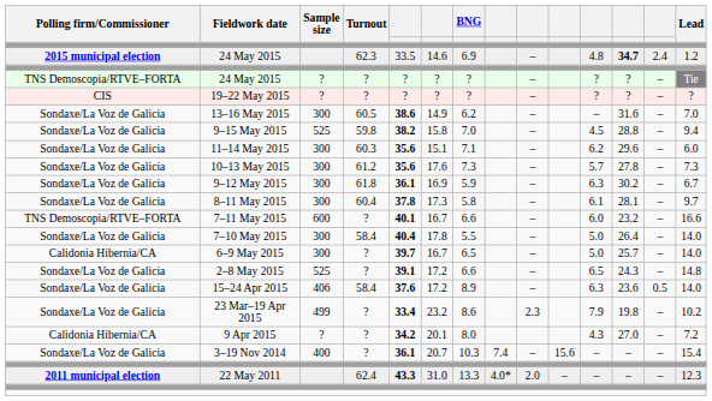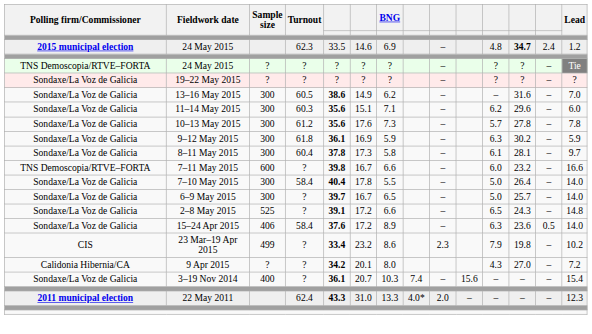19–22 May 2015 | Polling firm/Commissioner: CIS -> Sondaxe/La Voz de Galicia
- row: Sondaxe/La Voz de Galicia | 9–15 May 2015 | 525 | 59.8 | 38.2 | 15.8 | 7.0 | – | 4.5 | 28.8 | – | 9.4
10–13 May 2015 | Lead: 7.3 -> 7.8
9–12 May 2015 | Lead: 6.7 -> 5.9
7–11 May 2015 | column 5: 40.1 -> 39.8
6–9 May 2015 | Polling firm/Commissioner: Calidonia Hibernia/CA -> Sondaxe/La Voz de Galicia
23 Mar–19 Apr 2015 | Polling firm/Commissioner: Sondaxe/La Voz de Galicia -> CIS
